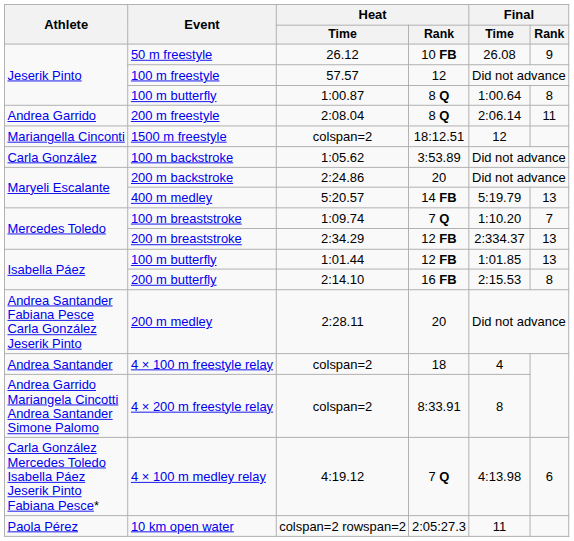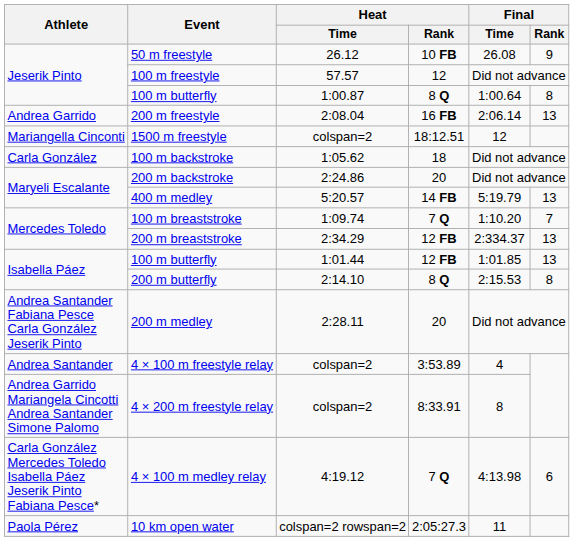200 m freestyle | Heat / Rank: 8 Q -> 16 FB
200 m freestyle | Final / Rank: 11 -> 13
100 m backstroke | Heat / Rank: 3:53.89 -> 18
200 m butterfly | Heat / Rank: 16 FB -> 8 Q
4 × 100 m freestyle relay | Heat / Rank: 18 -> 3:53.89
